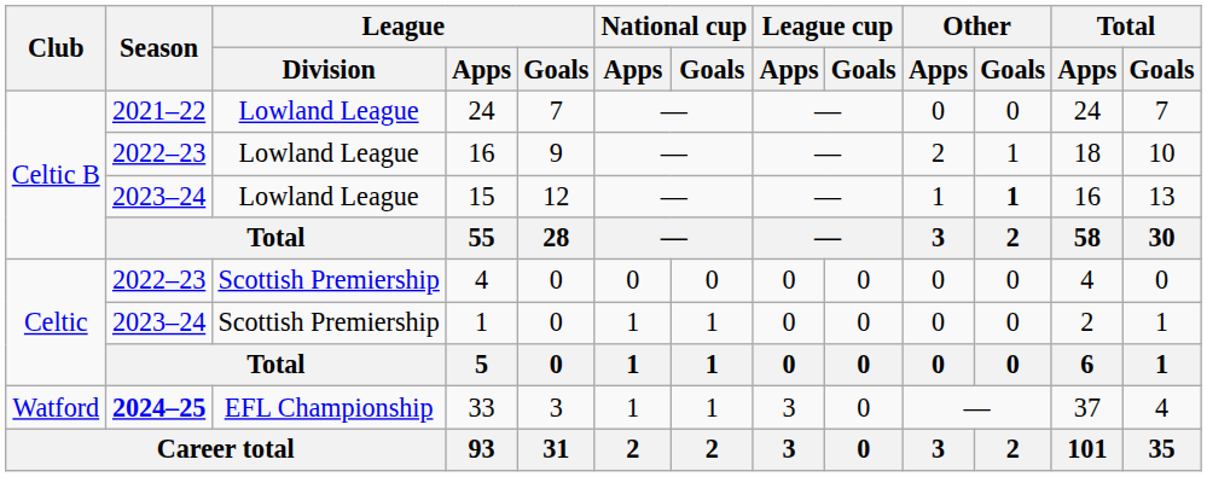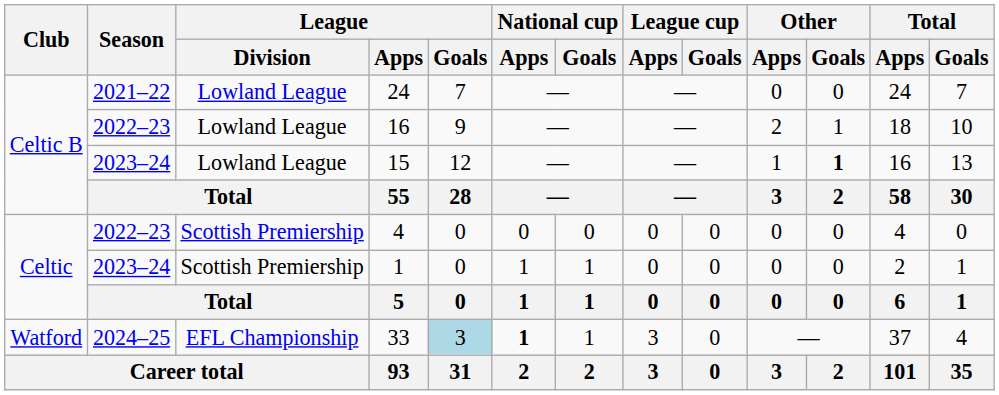33 | Season: bold -> normal
33 | League / Goals: no background -> lightblue background
33 | National cup / Apps: normal -> bold
